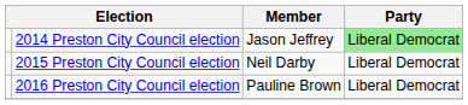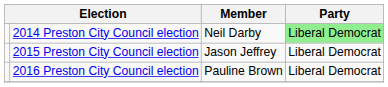2014 Preston City Council election | Member: Jason Jeffrey -> Neil Darby
2015 Preston City Council election | Member: Neil Darby -> Jason Jeffrey
